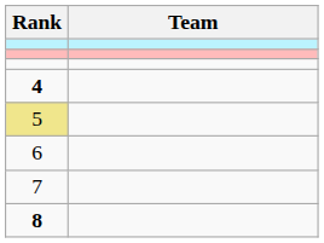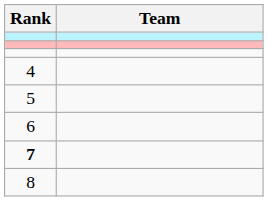row 5 | Rank: bold -> normal
row 6 | Rank: khaki background -> no background
row 8 | Rank: normal -> bold
row 9 | Rank: bold -> normal
